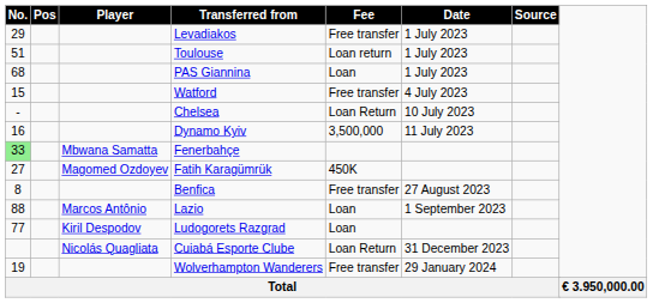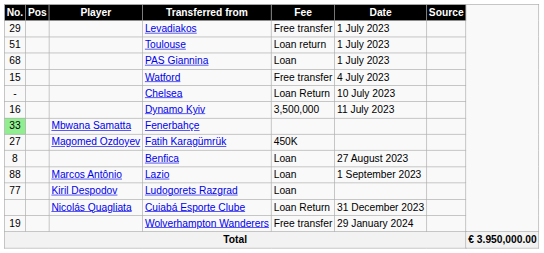Benfica | Fee: Free transfer -> Loan
